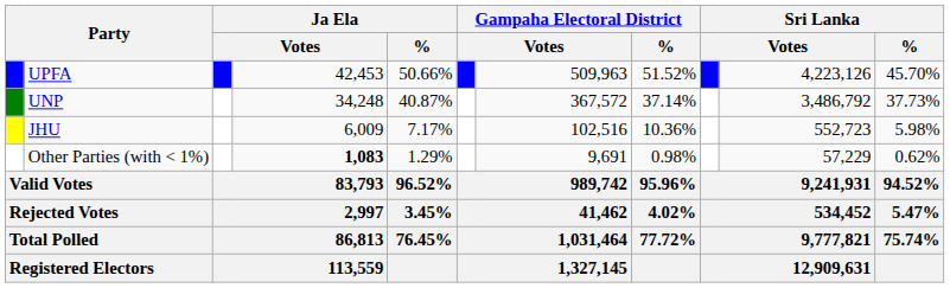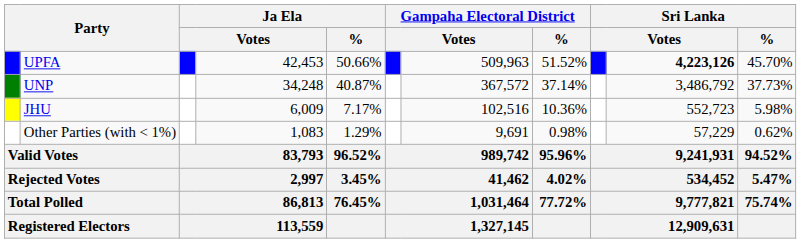UPFA | column 10: normal -> bold
Other Parties (with < 1%) | column 4: bold -> normal
